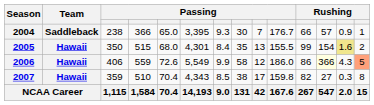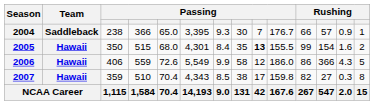2005 | column 9: normal -> bold
2005 | column 13: khaki background -> no background
2006 | column 12: lightyellow background -> no background
2006 | column 14: lightsalmon background -> no background
